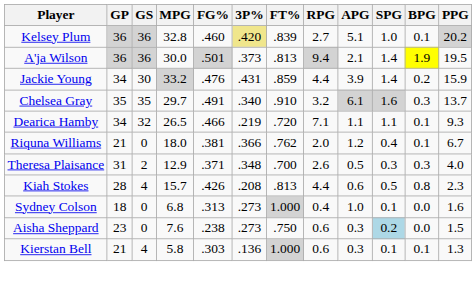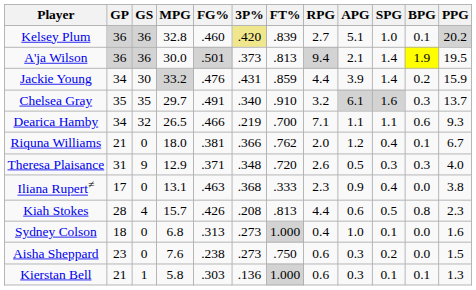Dearica Hamby | FT%: .720 -> .700
Dearica Hamby | BPG: 0.1 -> 0.6
Theresa Plaisance | GS: 2 -> 9
Theresa Plaisance | FT%: .700 -> .720
+ row: Iliana Rupert≠ | 17 | 0 | 13.1 | .463 | .368 | .333 | 2.3 | 0.9 | 0.4 | 0.0 | 3.8
Aisha Sheppard | SPG: lightblue background -> no background
Kierstan Bell | GS: 4 -> 1
